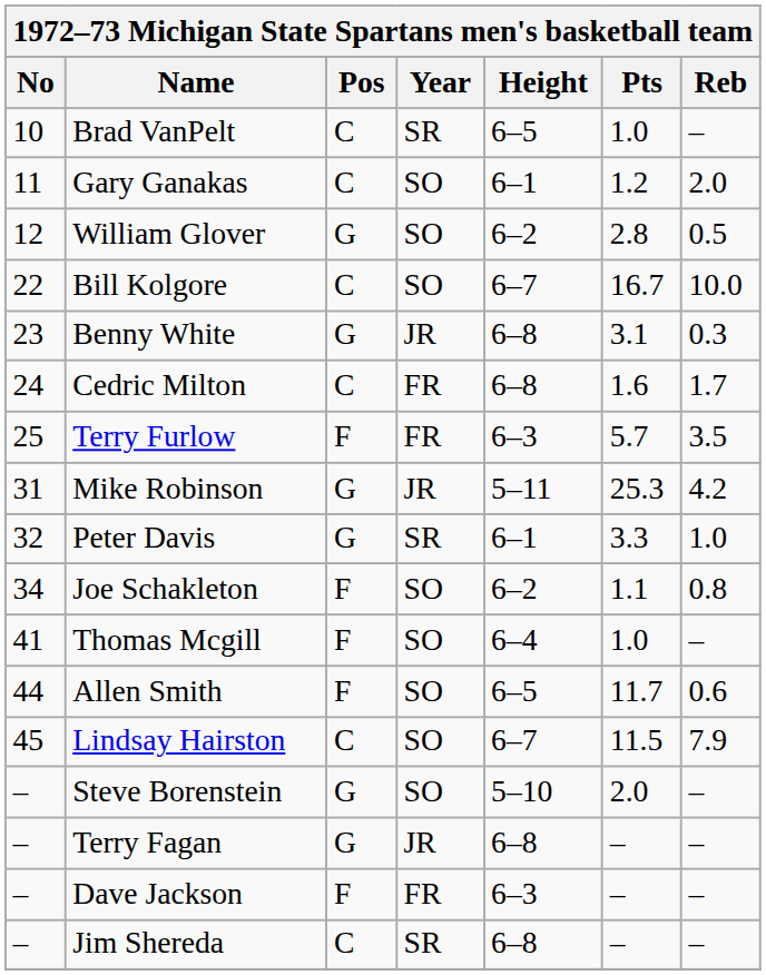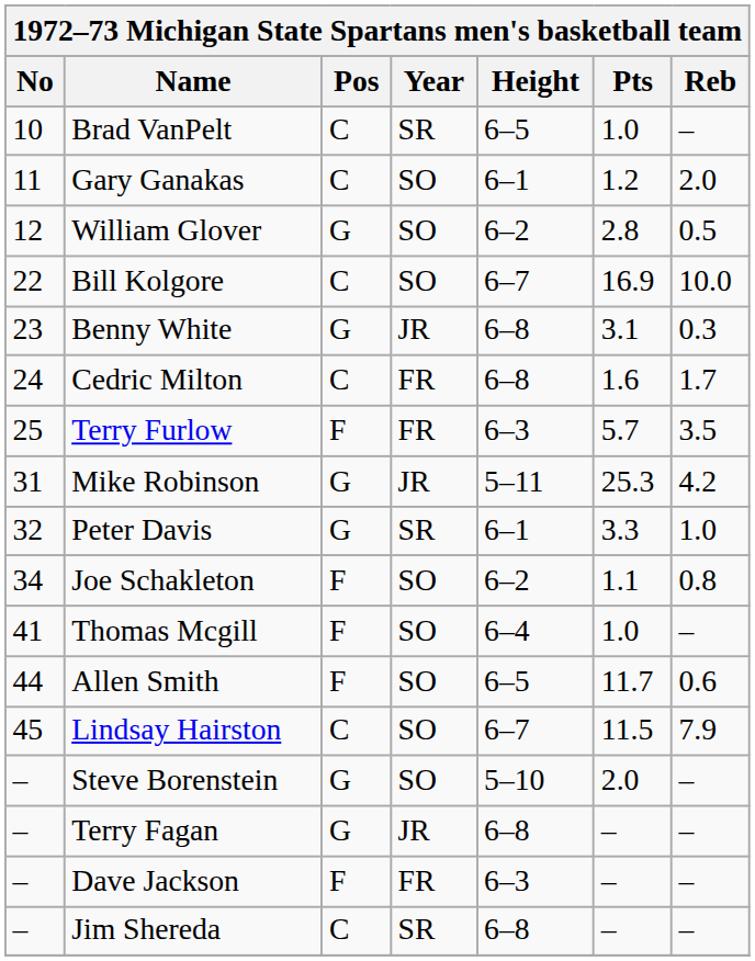Bill Kolgore | Pts: 16.7 -> 16.9
